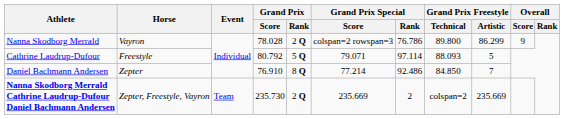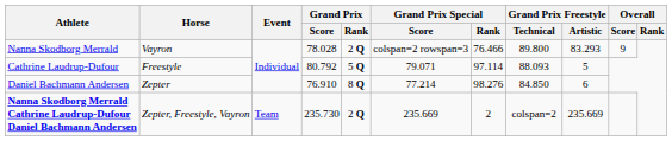Nanna Skodborg Merrald | Grand Prix Special / Rank: 76.786 -> 76.466
Nanna Skodborg Merrald | Grand Prix Freestyle / Artistic: 86.299 -> 83.293
Daniel Bachmann Andersen | Grand Prix Special / Rank: 92.486 -> 98.276
Daniel Bachmann Andersen | Grand Prix Freestyle / Artistic: 7 -> 6
